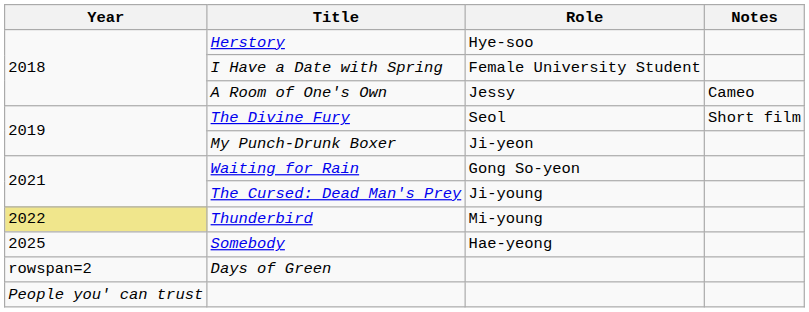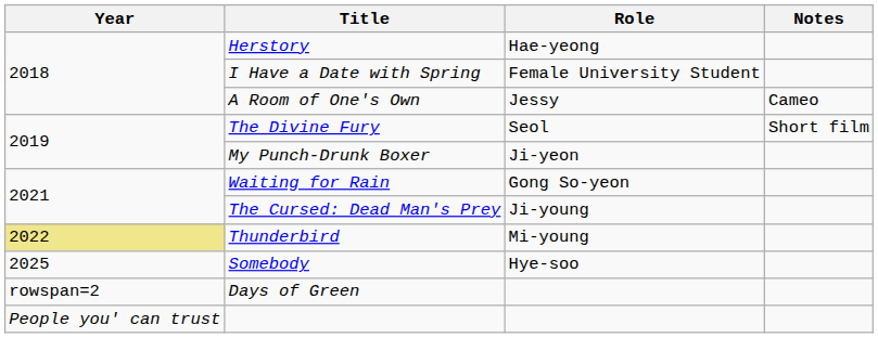Herstory | Role: Hye-soo -> Hae-yeong
Somebody | Role: Hae-yeong -> Hye-soo
